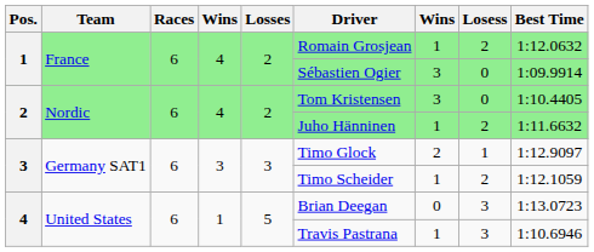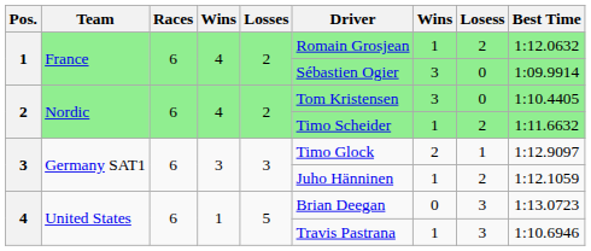row 5 | Driver: Juho Hänninen -> Timo Scheider
row 7 | Driver: Timo Scheider -> Juho Hänninen
